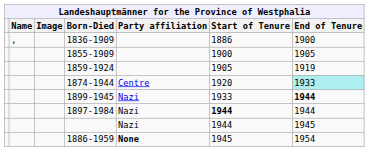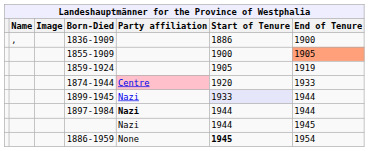1855-1909 | End of Tenure: no background -> lightsalmon background
1874-1944 | Party affiliation: no background -> pink background
1874-1944 | End of Tenure: paleturquoise background -> no background
1899-1945 | Start of Tenure: no background -> lavender background
1899-1945 | End of Tenure: bold -> normal
1897-1984 | Party affiliation: normal -> bold
1897-1984 | Start of Tenure: bold -> normal
1886-1959 | Party affiliation: bold -> normal
1886-1959 | Start of Tenure: normal -> bold
